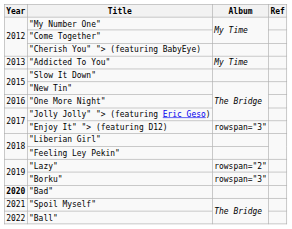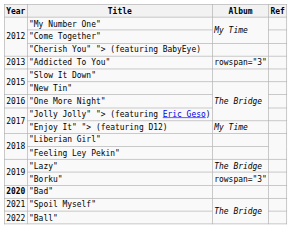"Addicted To You" | Album: My Time -> rowspan="3"
"Enjoy It" "> (featuring D12) | Album: rowspan="3" -> My Time
"Lazy" | Album: rowspan="2" -> The Bridge
